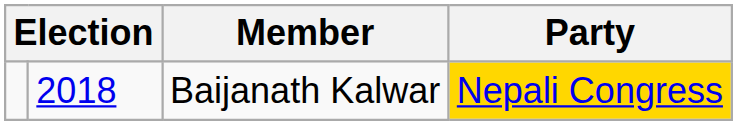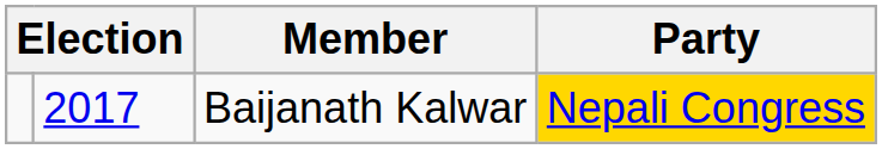Baijanath Kalwar | column 2: 2018 -> 2017
